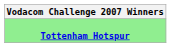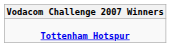row 2 | column 1: lightgreen background -> no background
